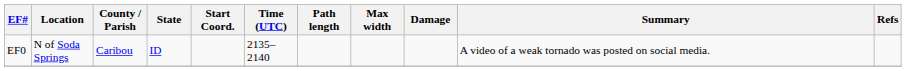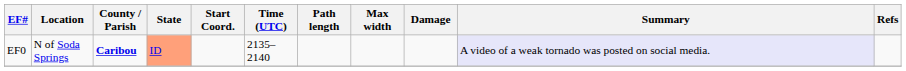EF0 | County / Parish: normal -> bold
EF0 | State: no background -> lightsalmon background
EF0 | Summary: no background -> lavender background
